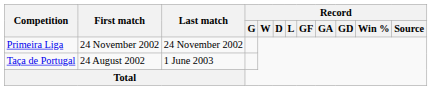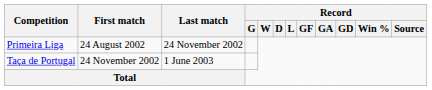Primeira Liga | First match: 24 November 2002 -> 24 August 2002
Taça de Portugal | First match: 24 August 2002 -> 24 November 2002
